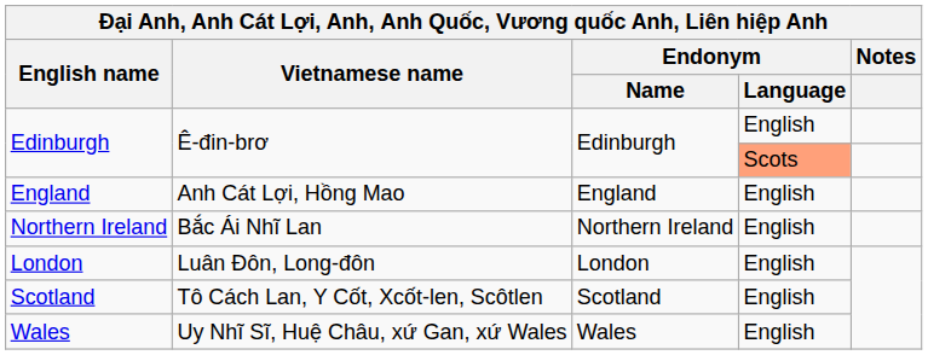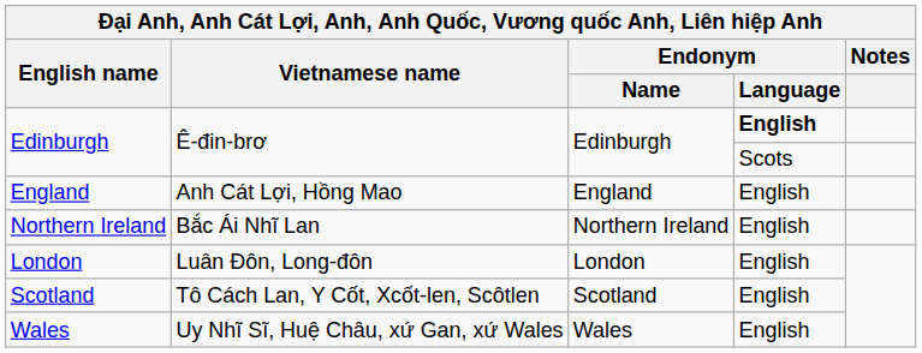Edinburgh / English | Endonym / Language: normal -> bold
Edinburgh / Scots | Endonym / Language: lightsalmon background -> no background
